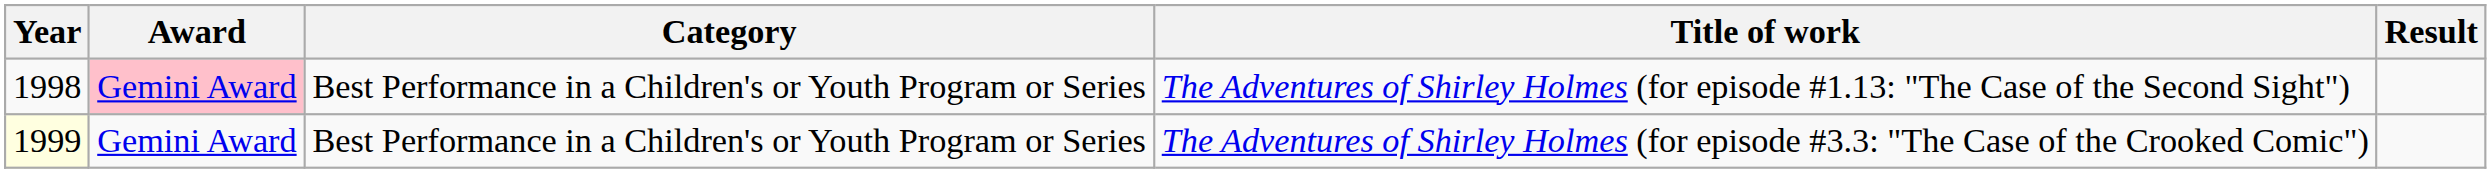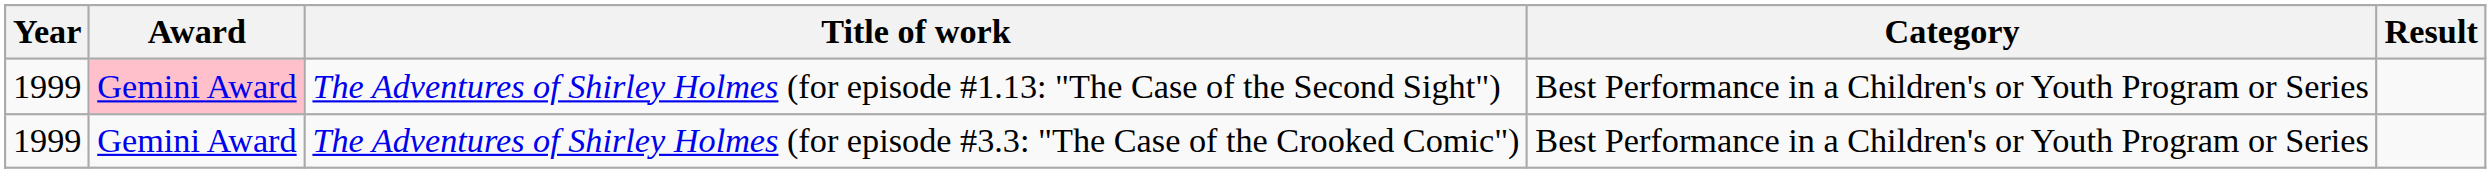columns swapped: Category <-> Title of work
row 2 | Year: 1998 -> 1999
row 3 | Year: lightyellow background -> no background
